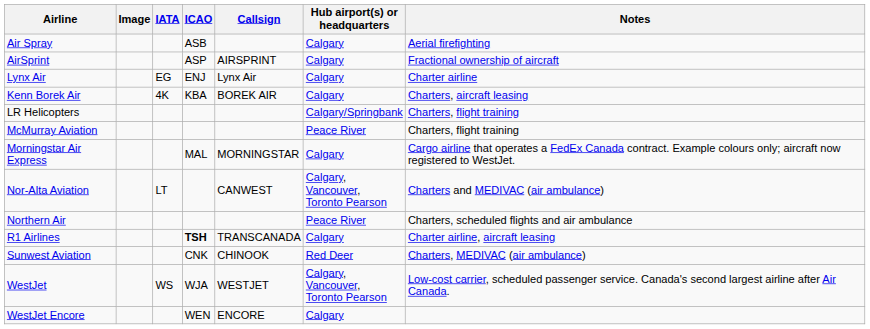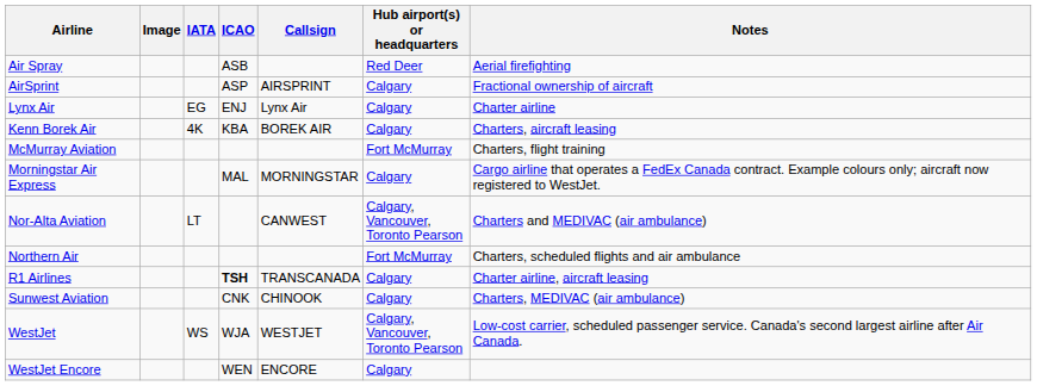Air Spray | Hub airport(s) or headquarters: Calgary -> Red Deer
- row: LR Helicopters | Calgary/Springbank | Charters, flight training
McMurray Aviation | Hub airport(s) or headquarters: Peace River -> Fort McMurray
Northern Air | Hub airport(s) or headquarters: Peace River -> Fort McMurray
Sunwest Aviation | Hub airport(s) or headquarters: Red Deer -> Calgary
